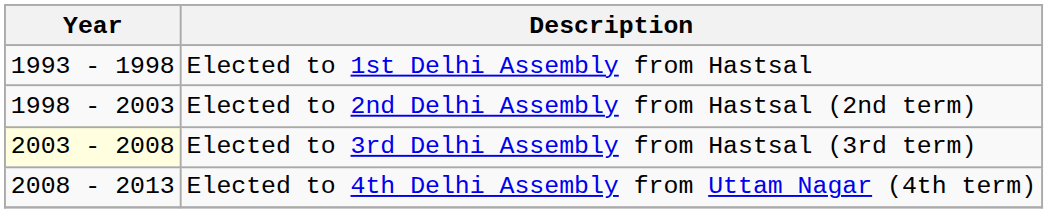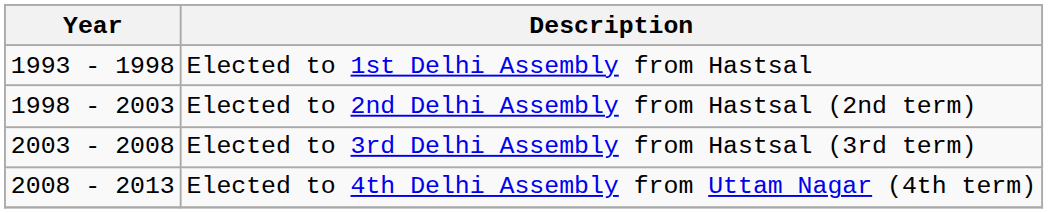Elected to 3rd Delhi Assembly from Hastsal (3rd term) | Year: lightyellow background -> no background
